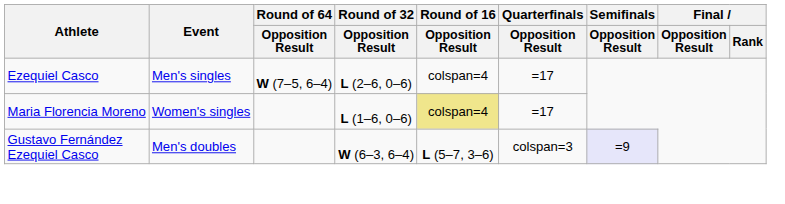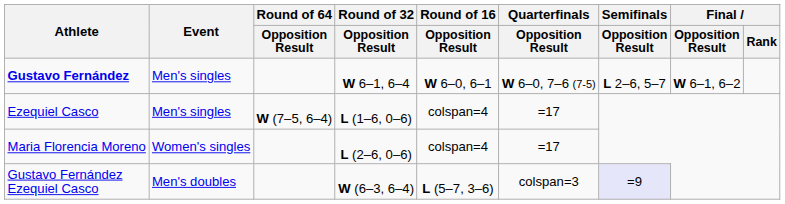+ row: Gustavo Fernández | Men's singles | W 6–1, 6–4 | W 6–0, 6–1 | W 6–0, 7–6 (7-5) | L 2–6, 5–7 | W 6–1, 6–2
Ezequiel Casco | Round of 32 / Opposition Result: L (2–6, 0–6) -> L (1–6, 0–6)
Maria Florencia Moreno | Round of 32 / Opposition Result: L (1–6, 0–6) -> L (2–6, 0–6)
Maria Florencia Moreno | Round of 16 / Opposition Result: khaki background -> no background
